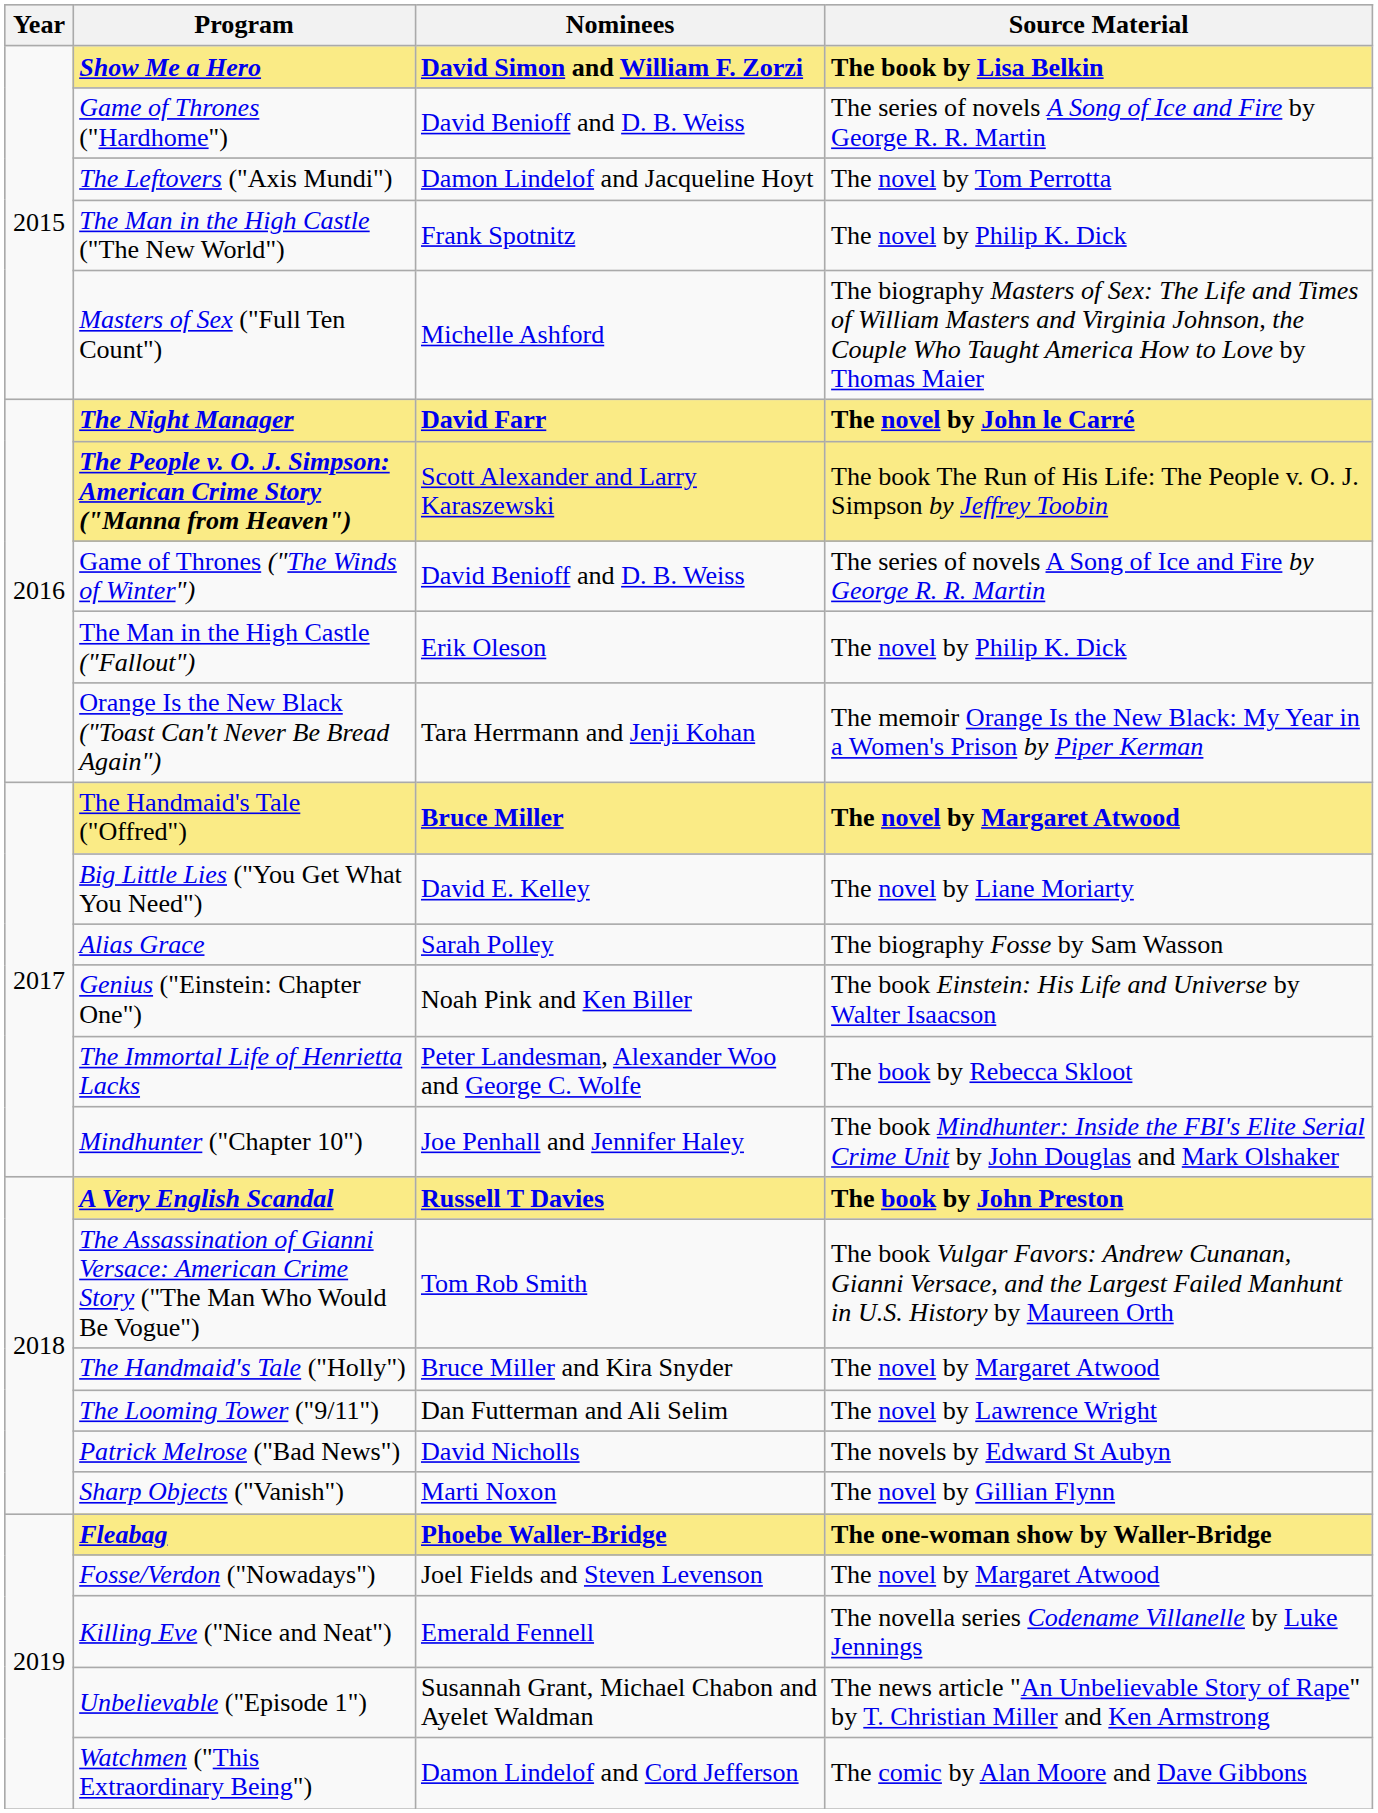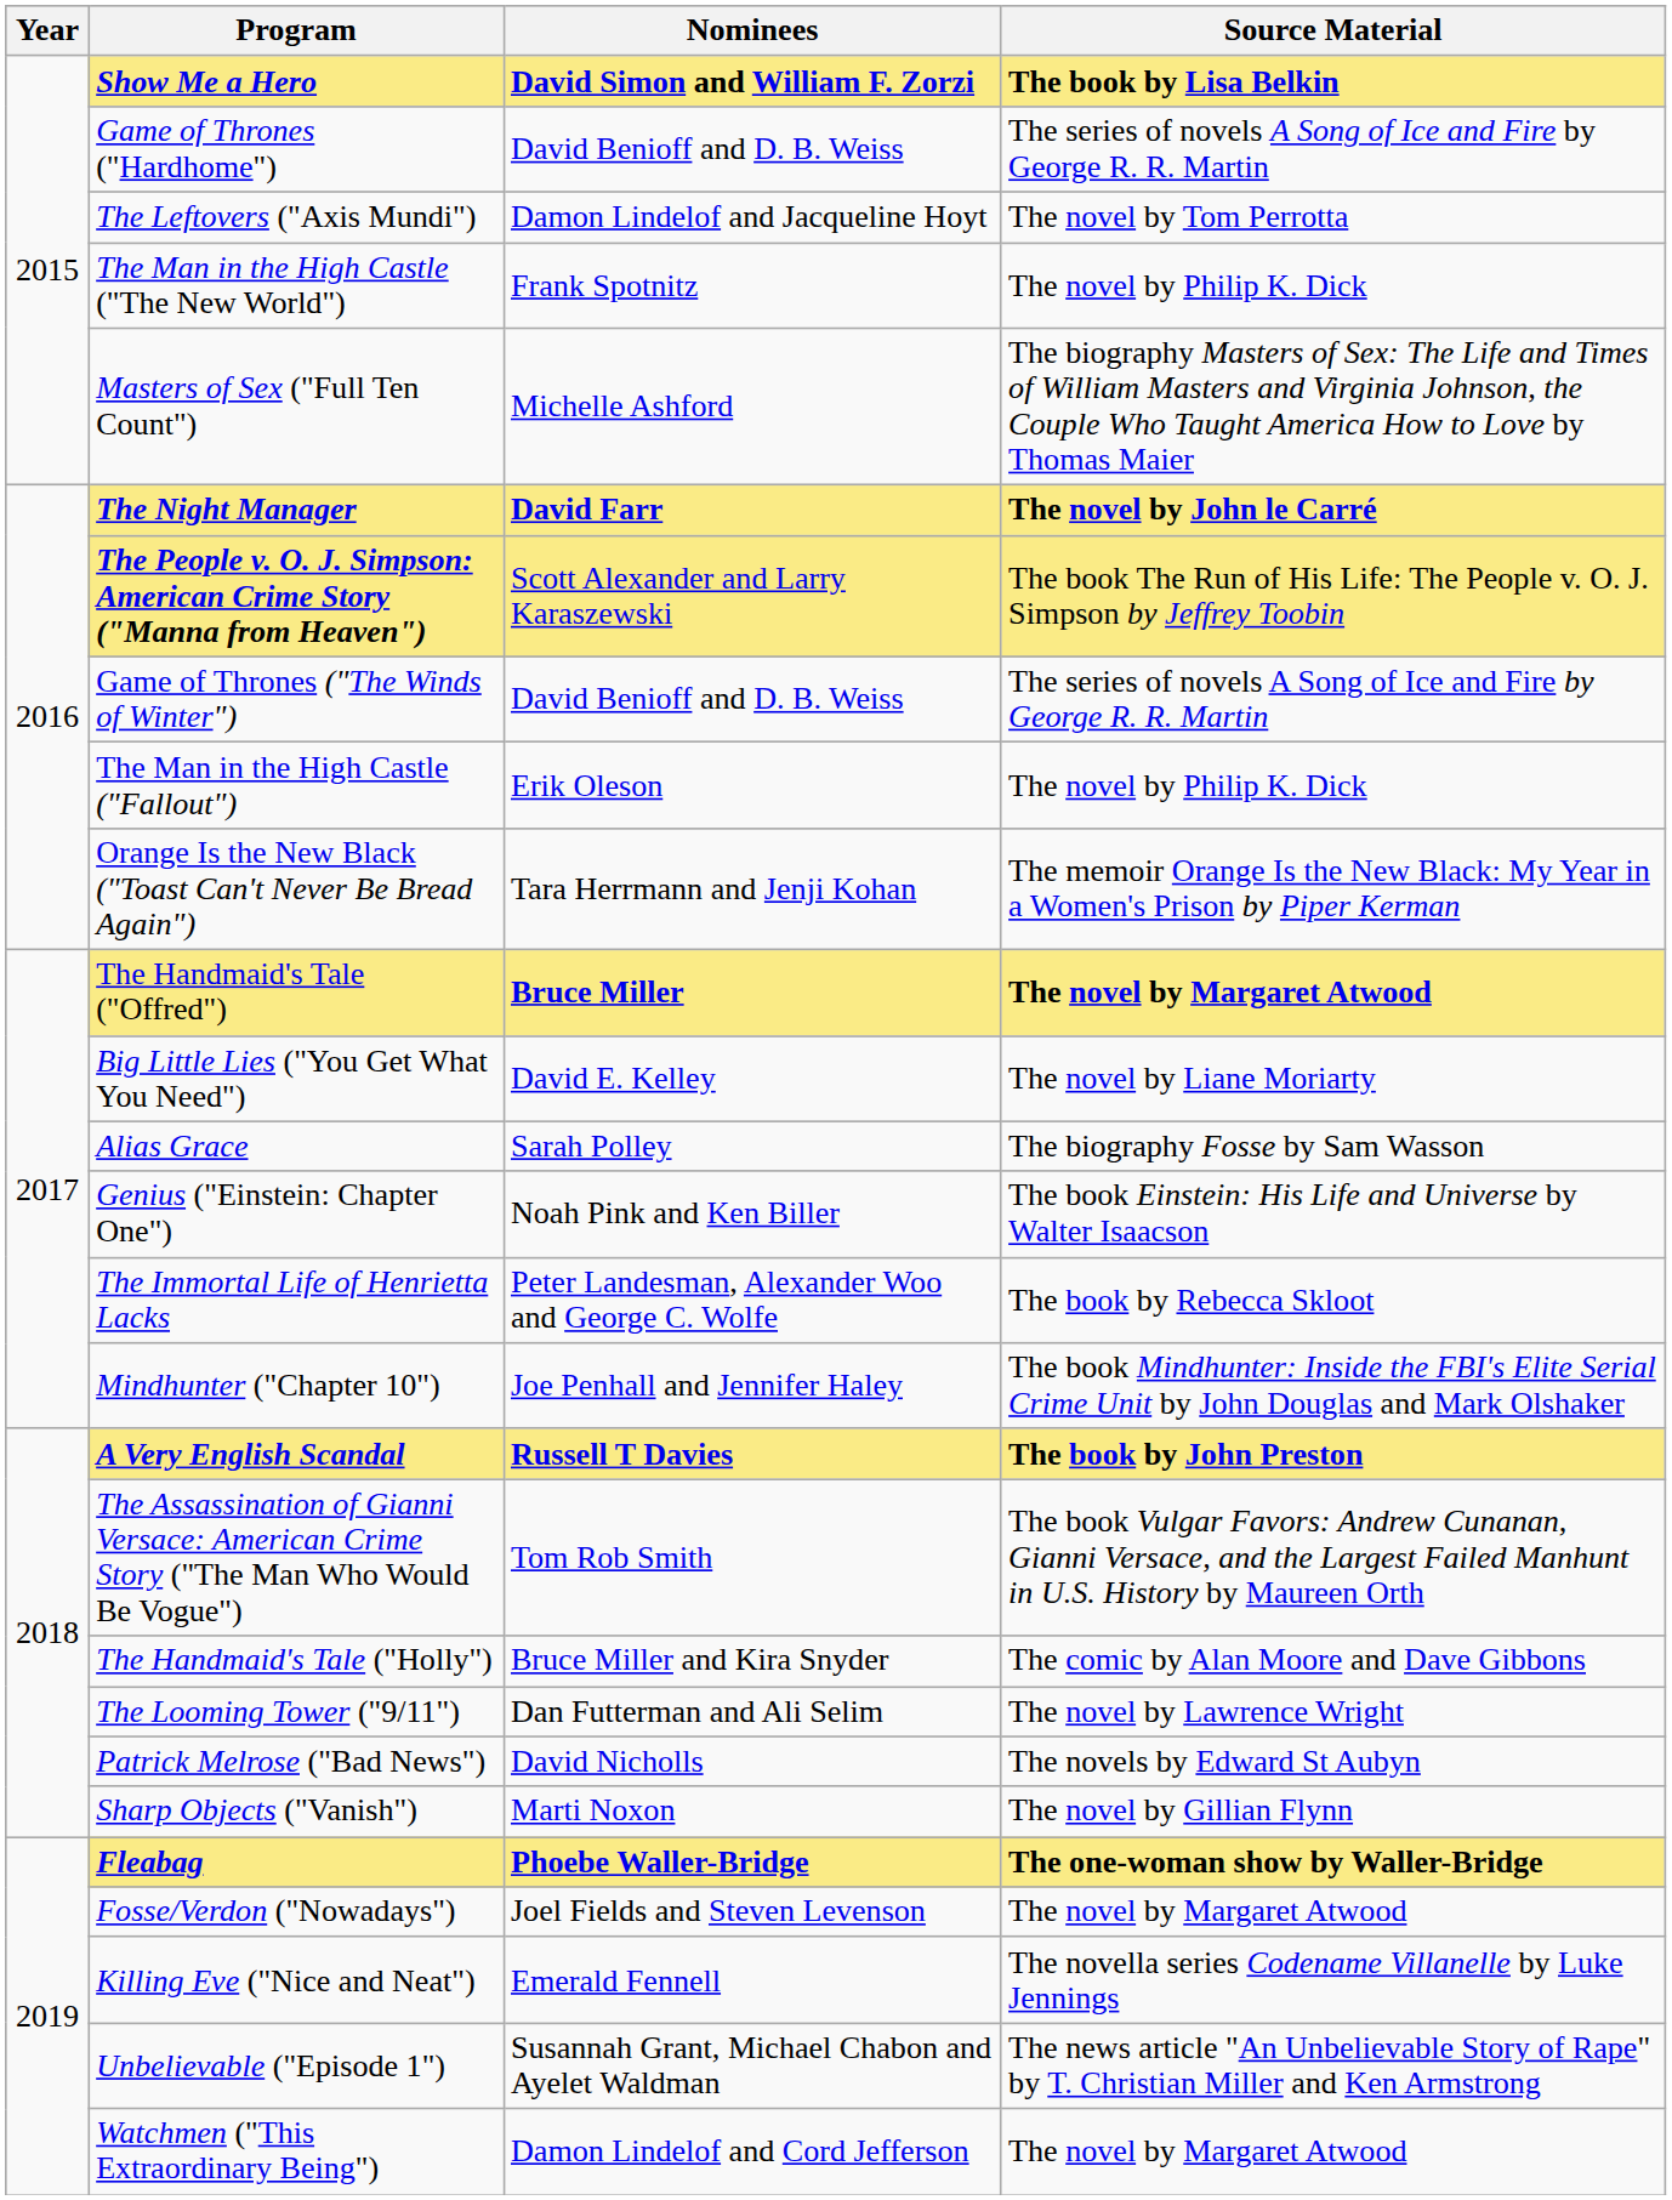The Handmaid's Tale ("Holly") | Source Material: The novel by Margaret Atwood -> The comic by Alan Moore and Dave Gibbons
Watchmen ("This Extraordinary Being") | Source Material: The comic by Alan Moore and Dave Gibbons -> The novel by Margaret Atwood
